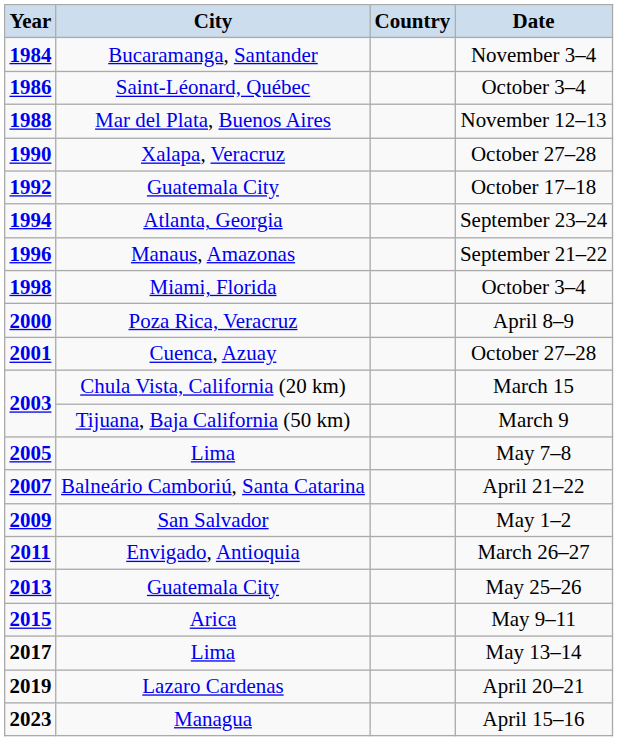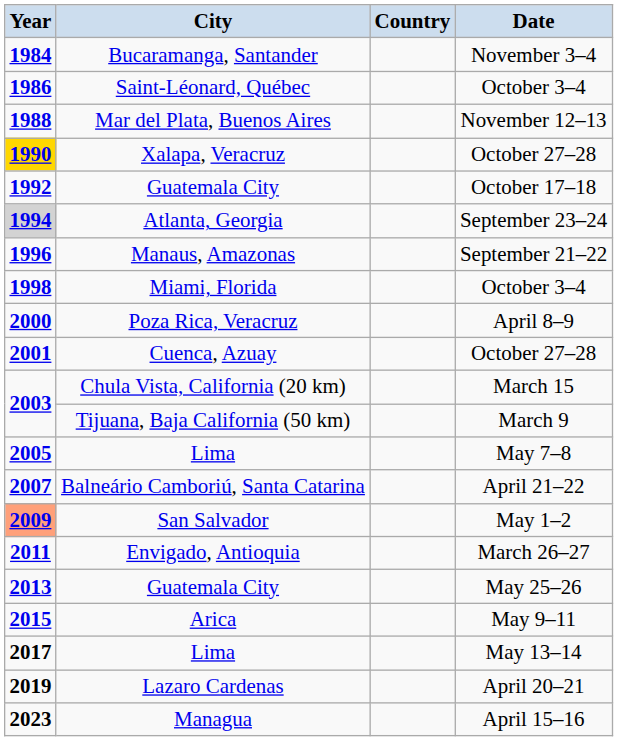Xalapa, Veracruz | Year: no background -> gold background
Atlanta, Georgia | Year: no background -> lightgrey background
San Salvador | Year: no background -> lightsalmon background
